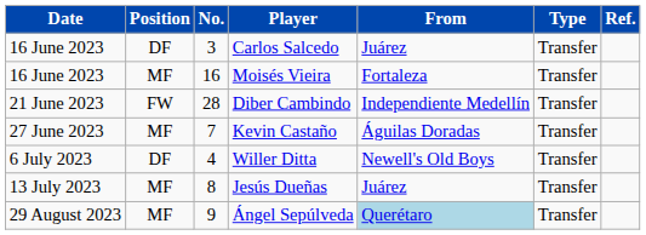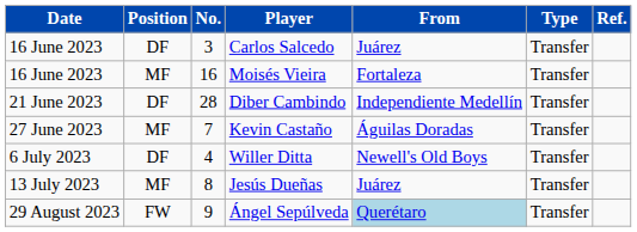Diber Cambindo | Position: FW -> DF
Ángel Sepúlveda | Position: MF -> FW
